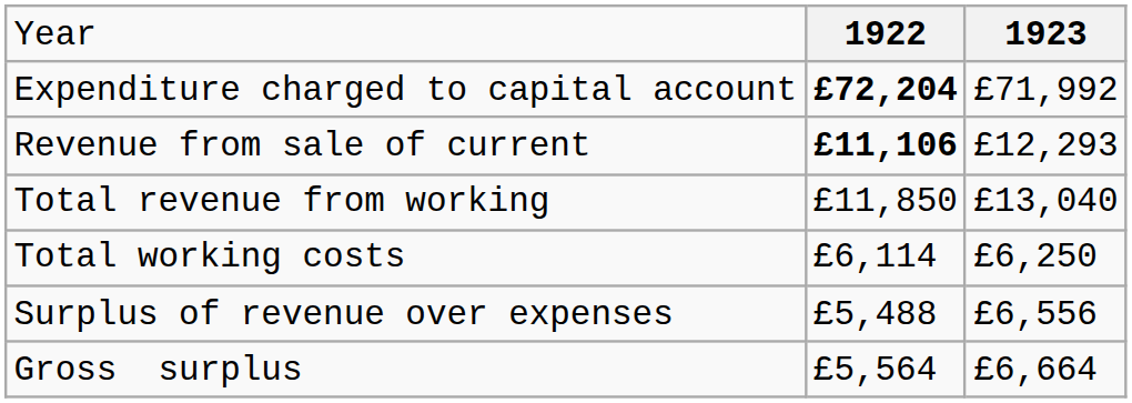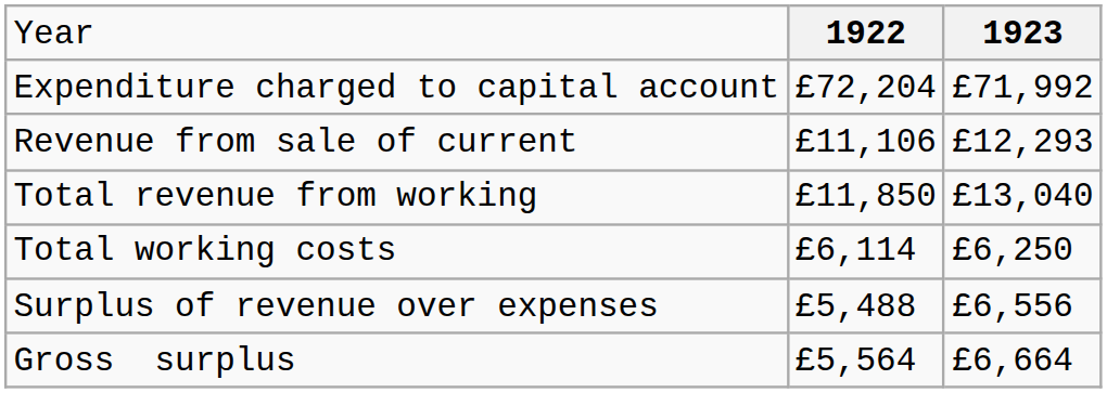Expenditure charged to capital account | column 2: bold -> normal
Revenue from sale of current | column 2: bold -> normal
